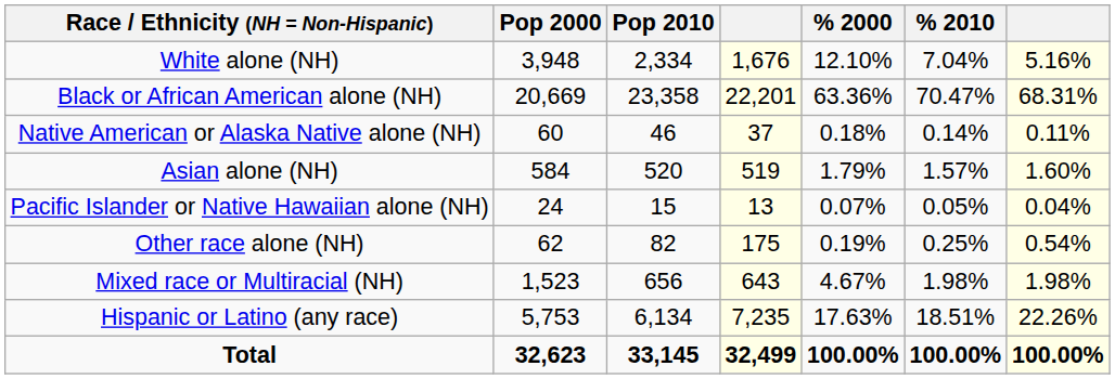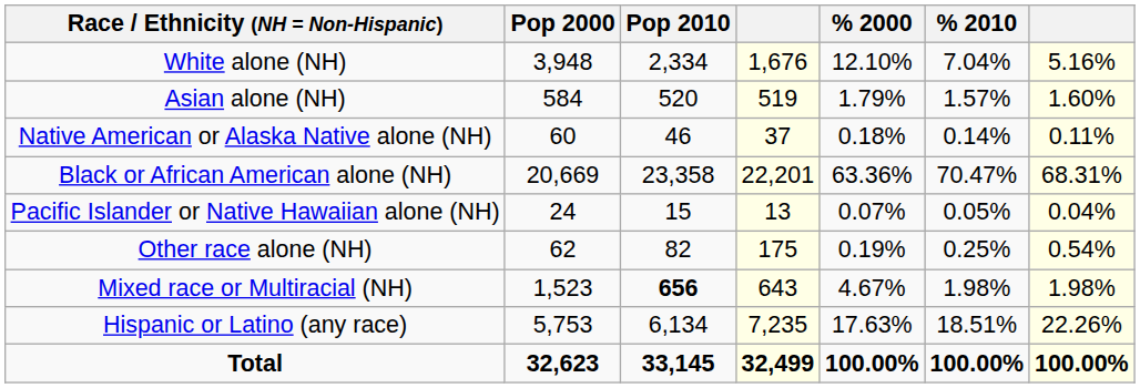rows swapped: Black or African American alone (NH) <-> Asian alone (NH)
Mixed race or Multiracial (NH) | Pop 2010: normal -> bold
